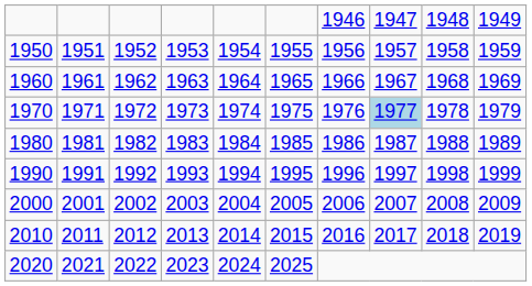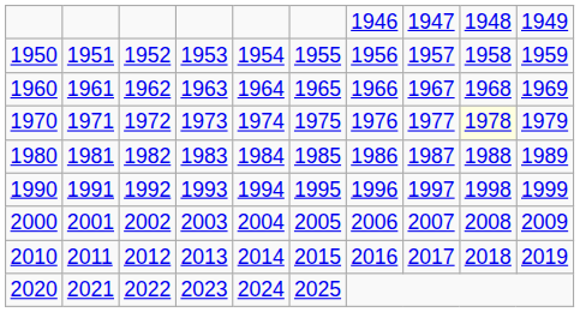1970 | column 8: lightblue background -> no background
1970 | column 9: no background -> lightyellow background
